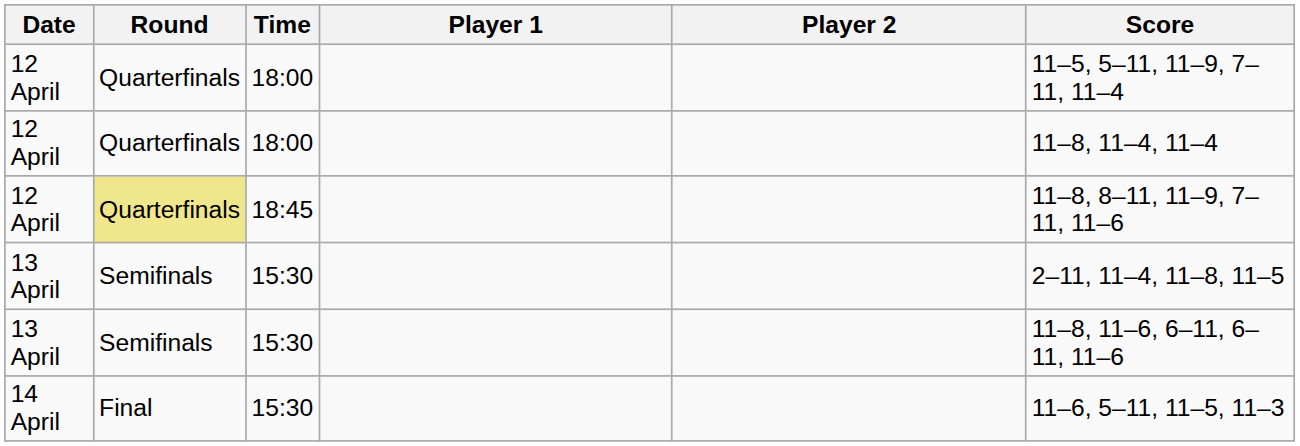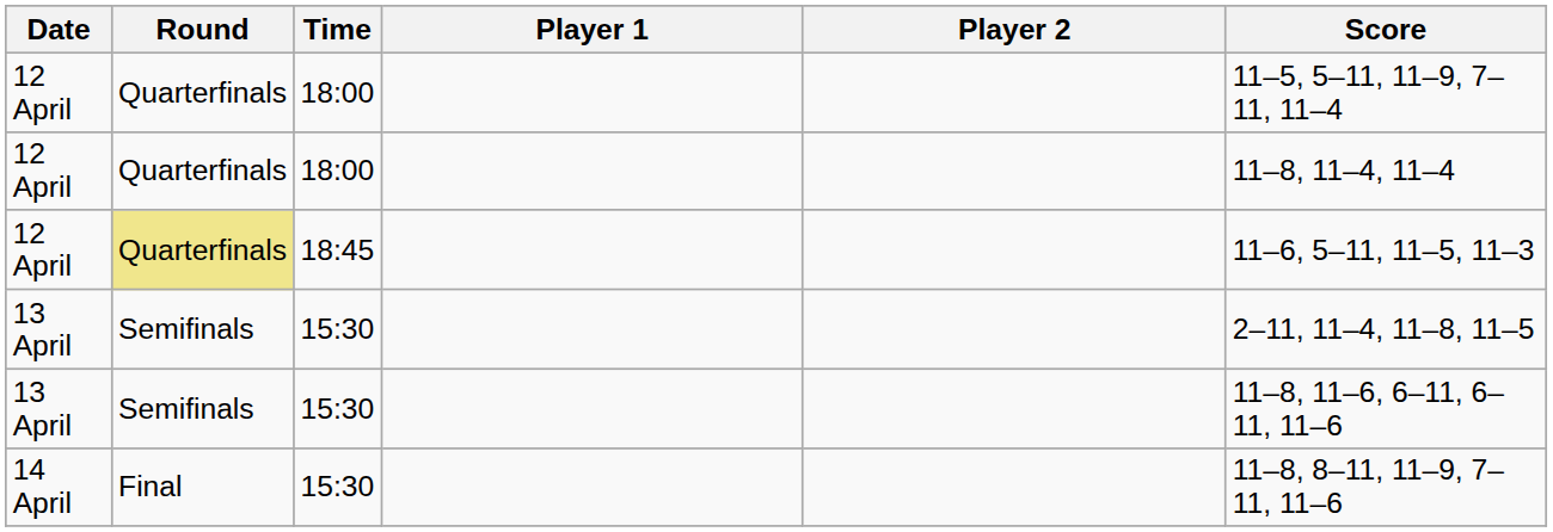12 April / 18:45 | Score: 11–8, 8–11, 11–9, 7–11, 11–6 -> 11–6, 5–11, 11–5, 11–3
14 April | Score: 11–6, 5–11, 11–5, 11–3 -> 11–8, 8–11, 11–9, 7–11, 11–6
